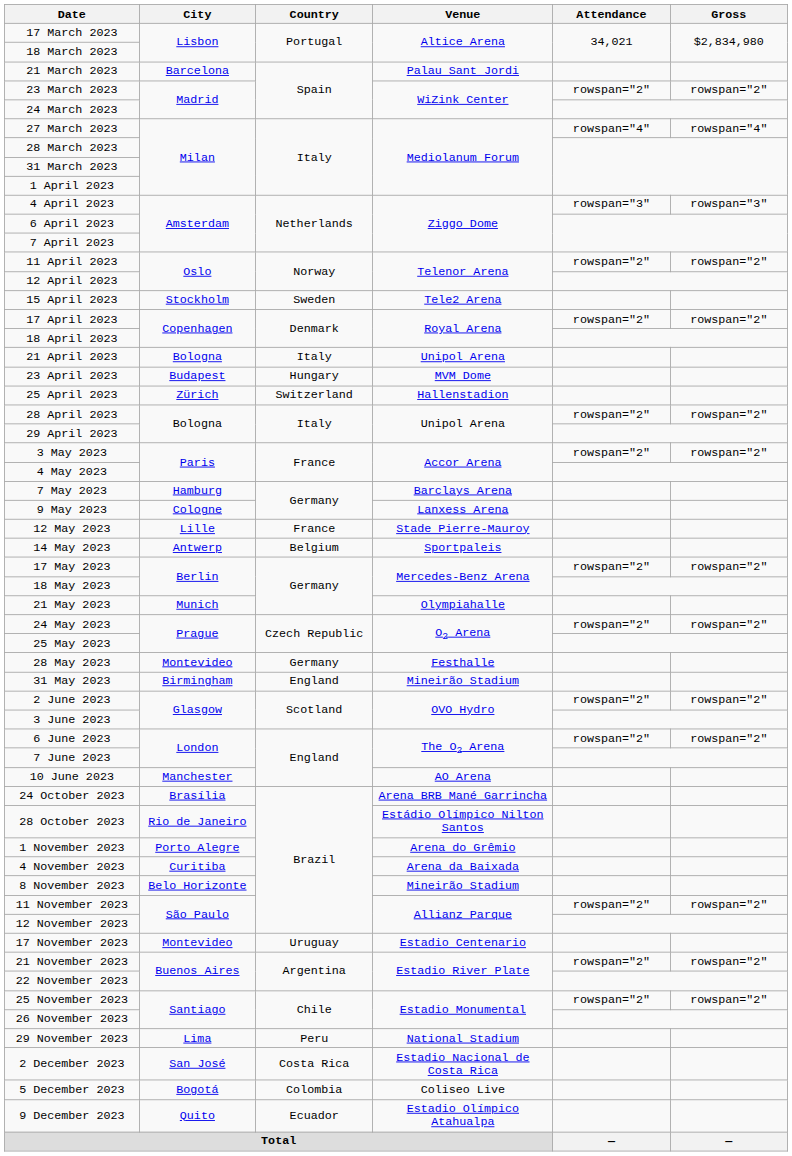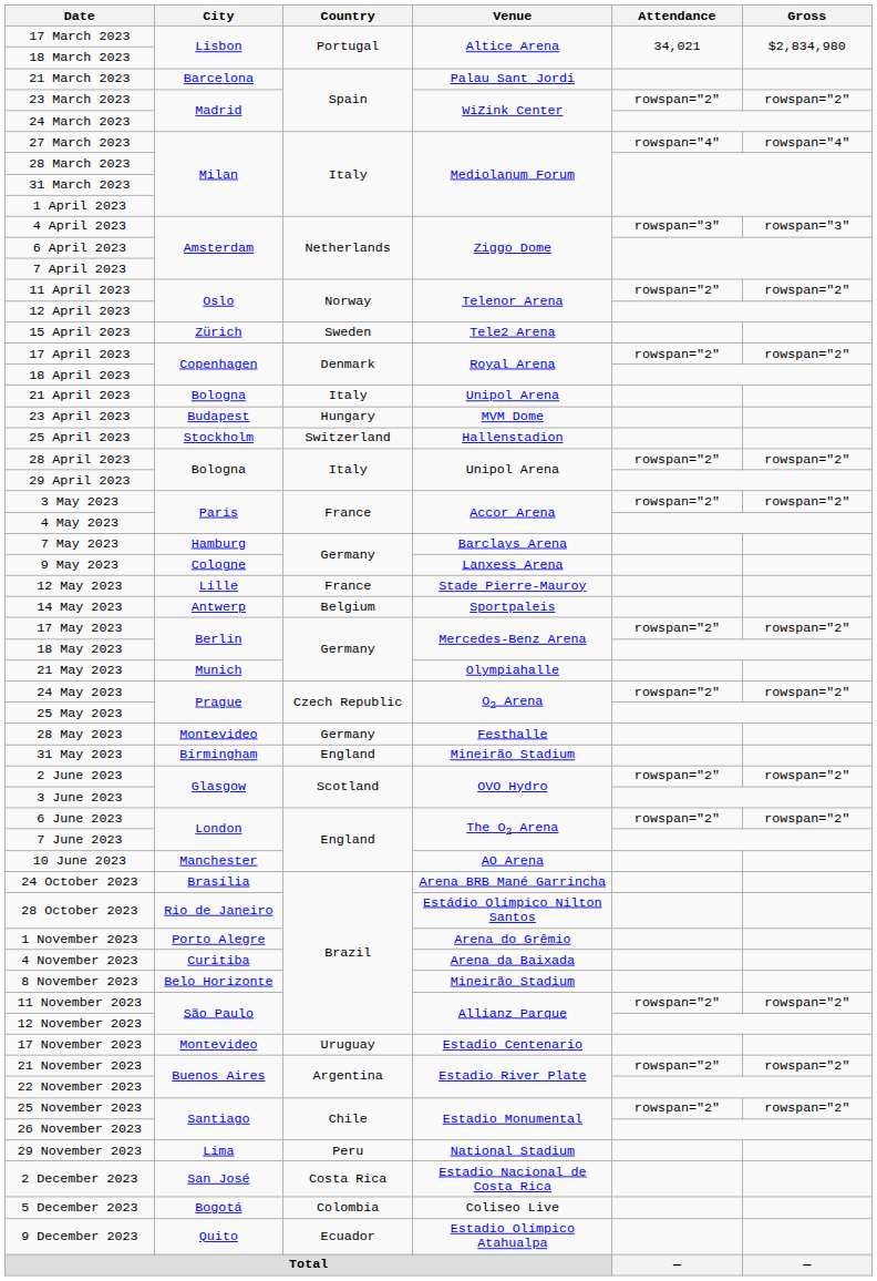15 April 2023 | City: Stockholm -> Zürich
25 April 2023 | City: Zürich -> Stockholm
